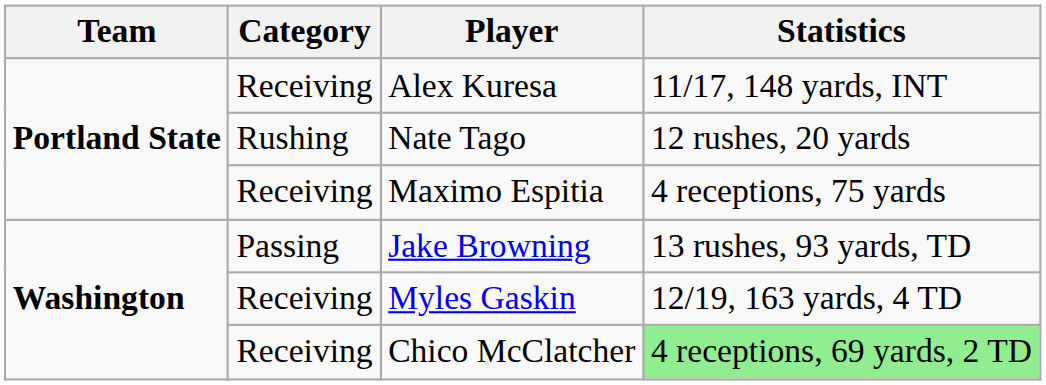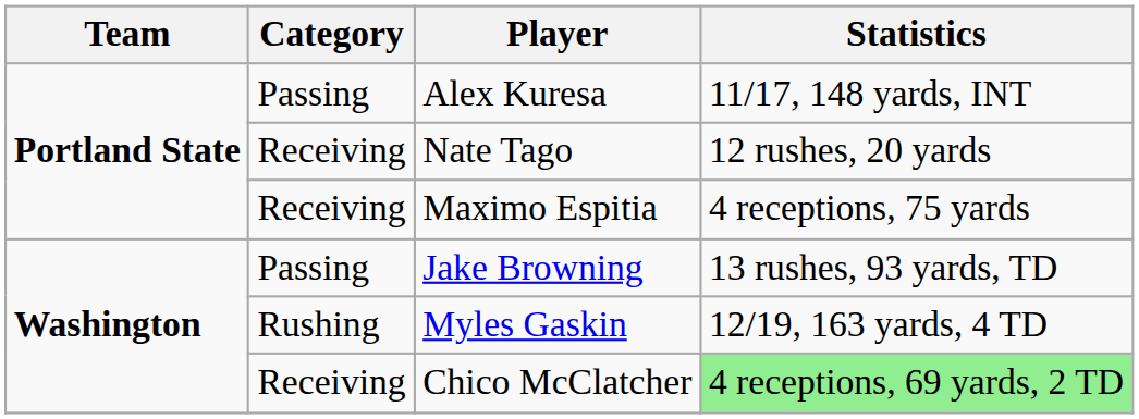Alex Kuresa | Category: Receiving -> Passing
Nate Tago | Category: Rushing -> Receiving
Myles Gaskin | Category: Receiving -> Rushing
